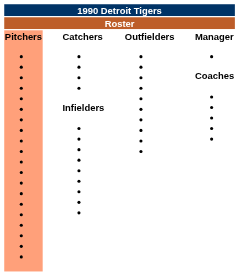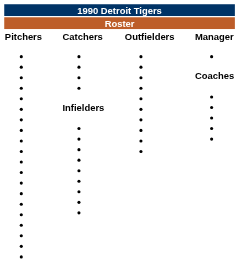Pitchers | column 1: lightsalmon background -> no background
